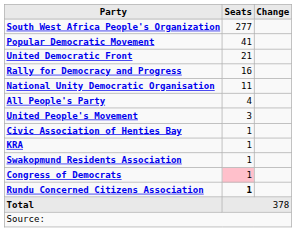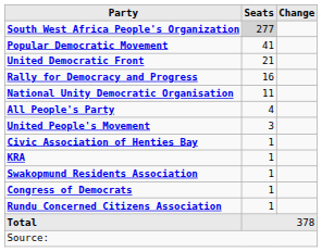South West Africa People's Organization | Seats: no background -> lightgrey background
Congress of Democrats | Seats: pink background -> no background
Rundu Concerned Citizens Association | Seats: bold -> normal
